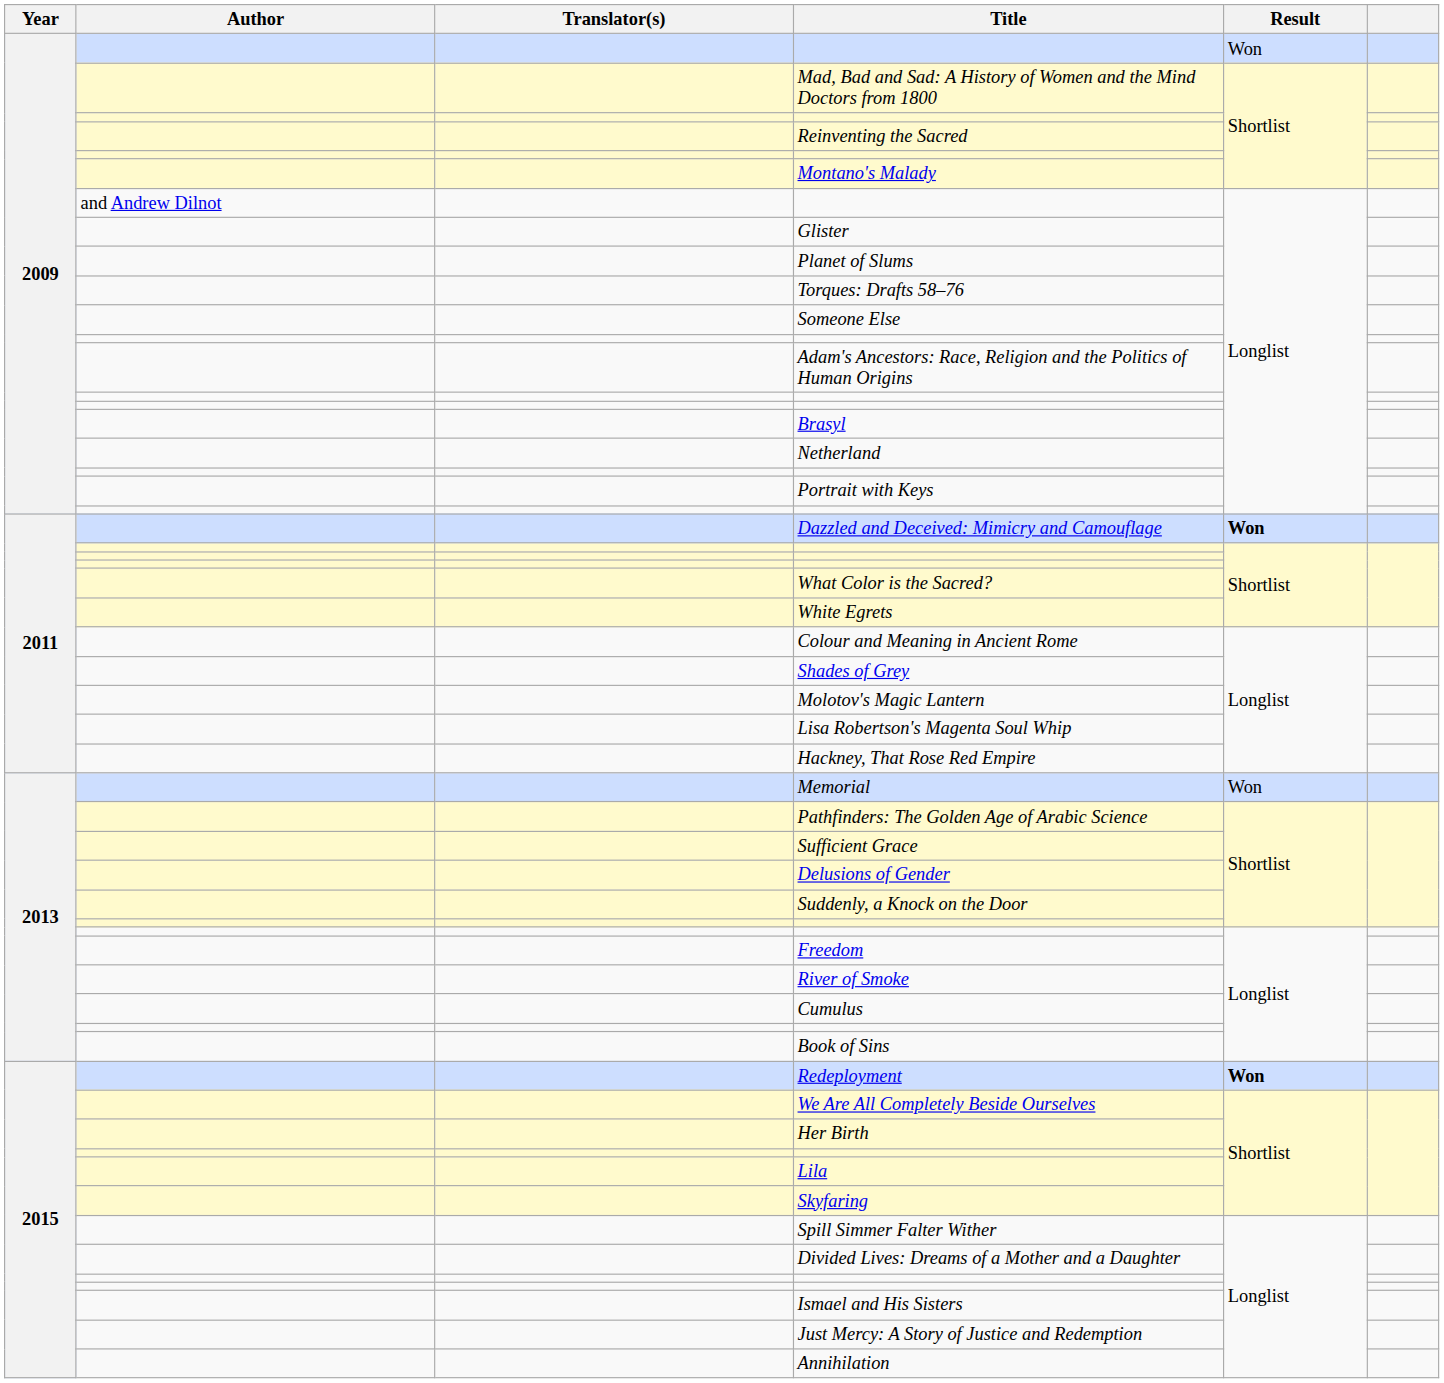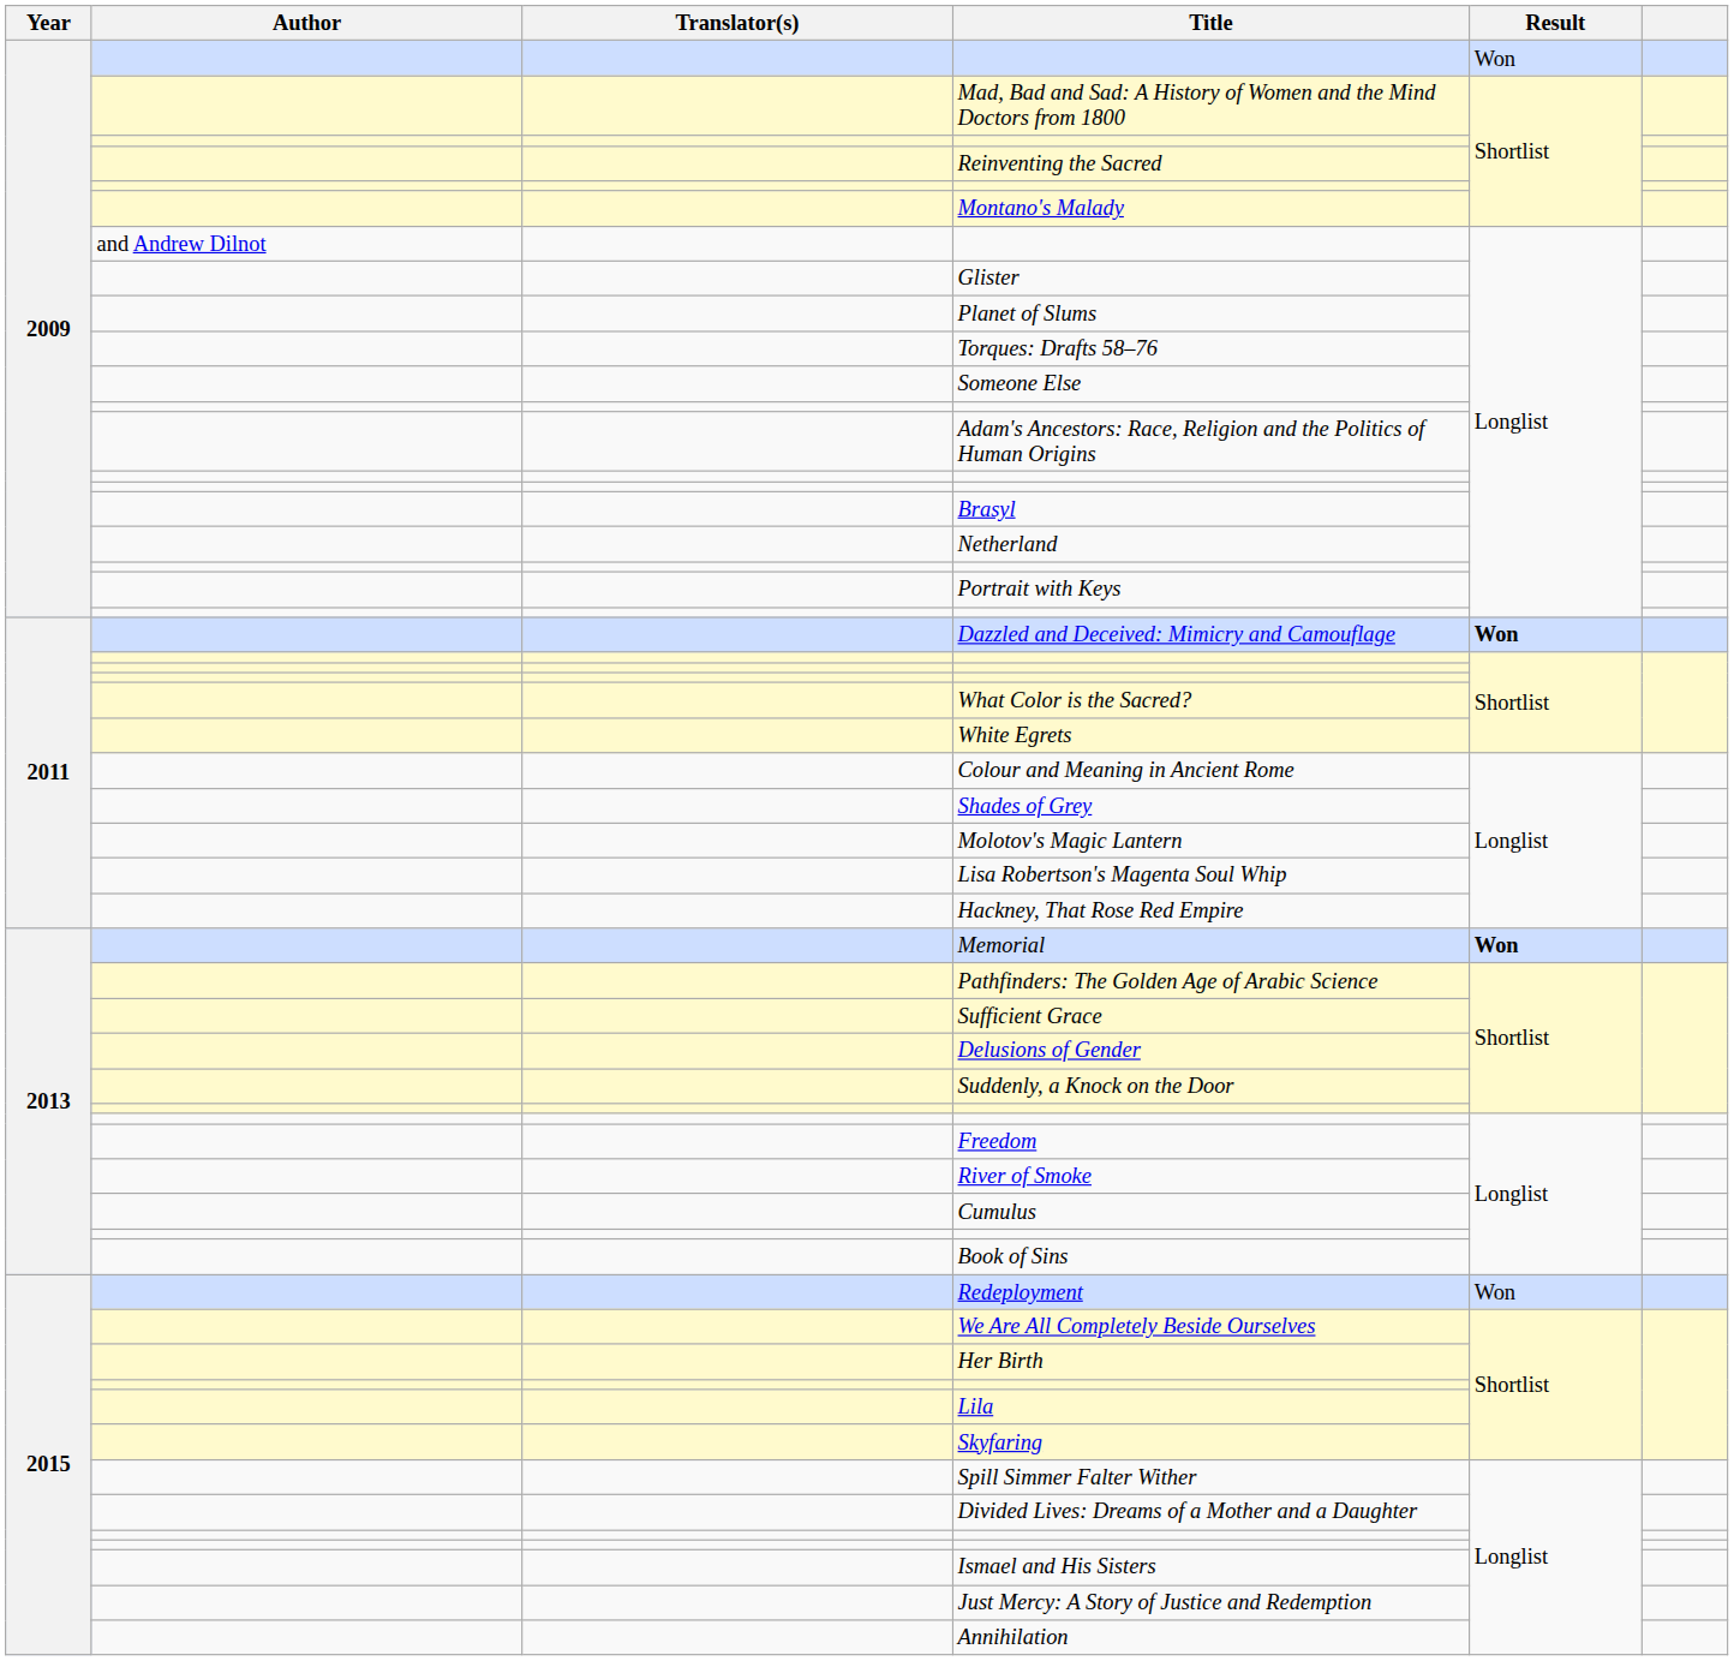Memorial | Result: normal -> bold
Redeployment | Result: bold -> normal
